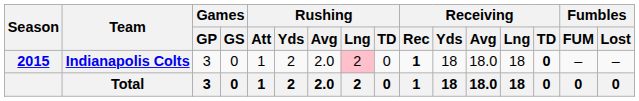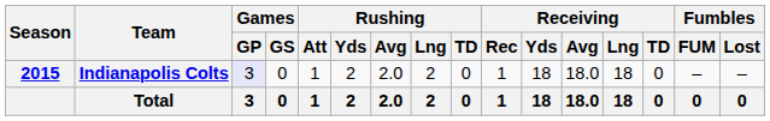Indianapolis Colts | Games / GP: no background -> lavender background
Indianapolis Colts | Rushing / Lng: pink background -> no background
Indianapolis Colts | Receiving / Rec: bold -> normal
Indianapolis Colts | Receiving / TD: bold -> normal
